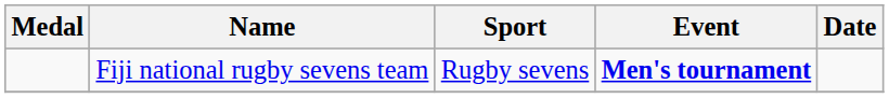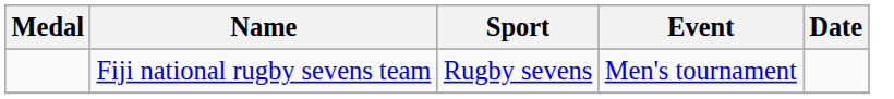Fiji national rugby sevens team | Event: bold -> normal
